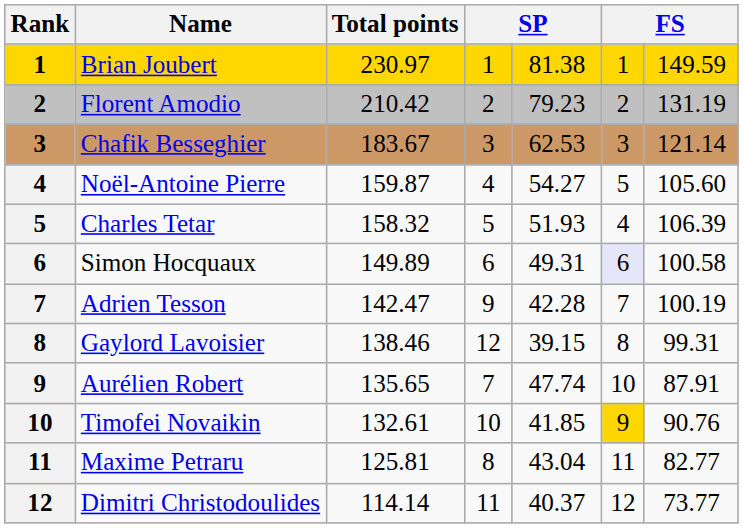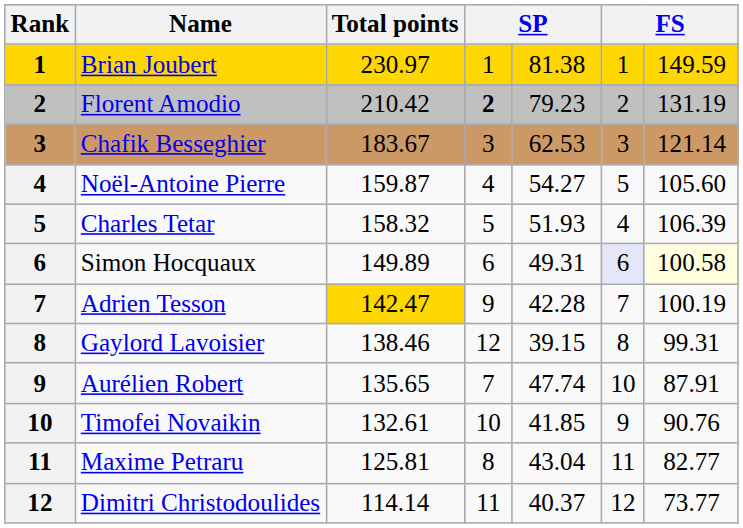Florent Amodio | column 4: normal -> bold
Simon Hocquaux | column 7: no background -> lightyellow background
Adrien Tesson | Total points: no background -> gold background
Timofei Novaikin | column 6: gold background -> no background
